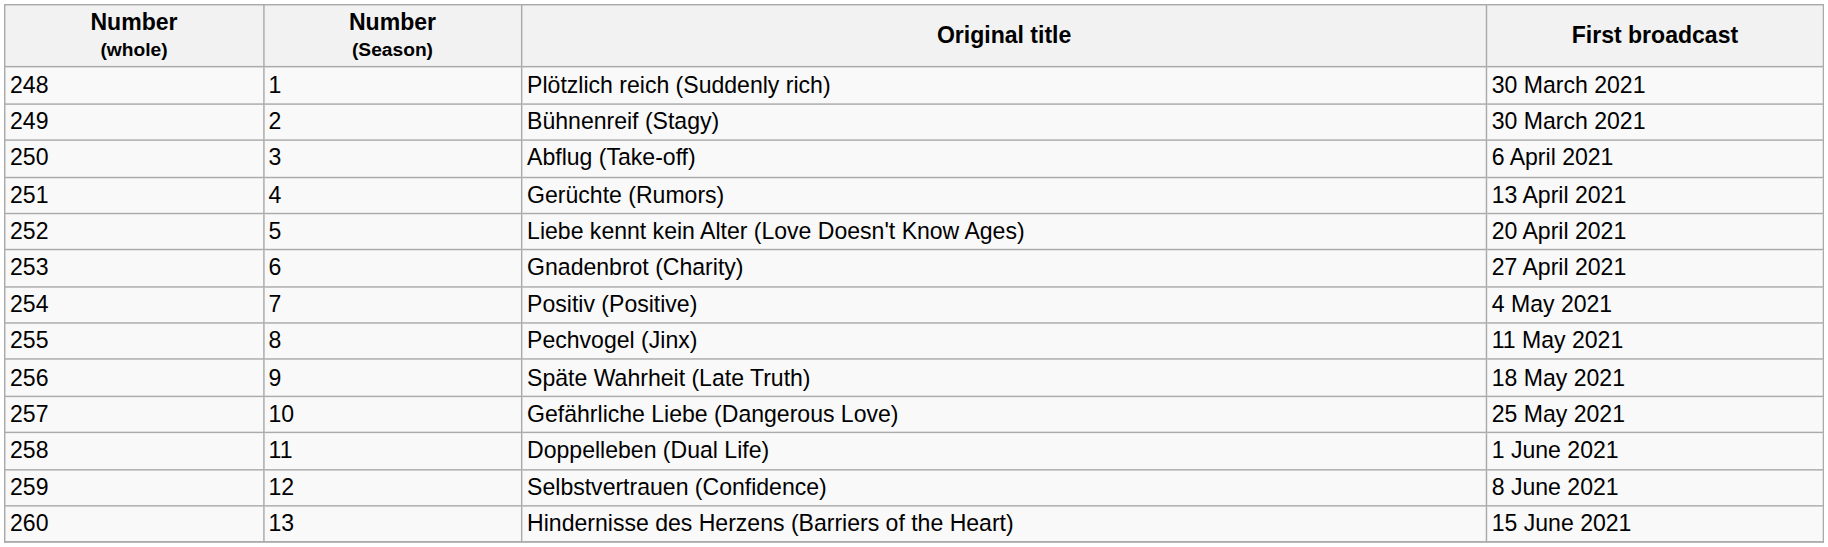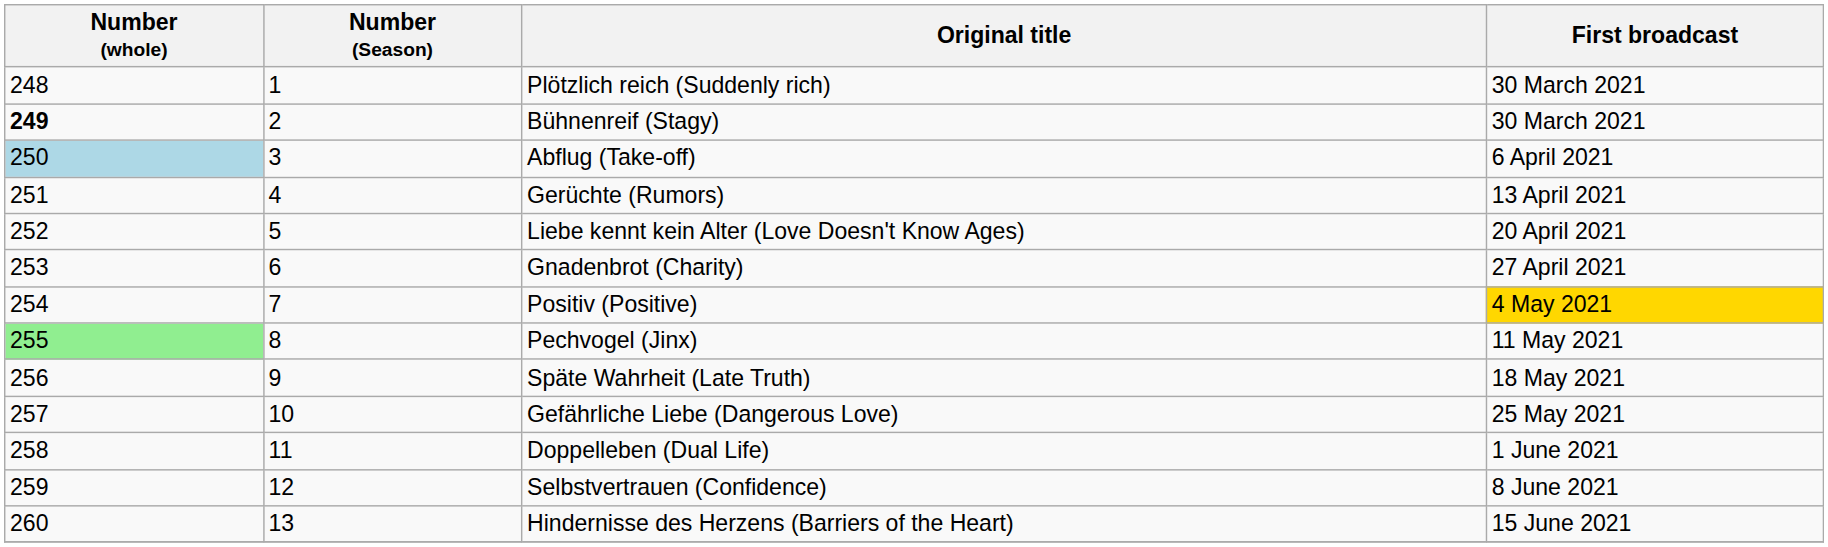Bühnenreif (Stagy) | Number (whole): normal -> bold
Abflug (Take-off) | Number (whole): no background -> lightblue background
Positiv (Positive) | First broadcast: no background -> gold background
Pechvogel (Jinx) | Number (whole): no background -> lightgreen background
